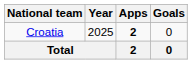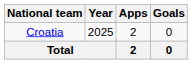Croatia | Apps: bold -> normal
